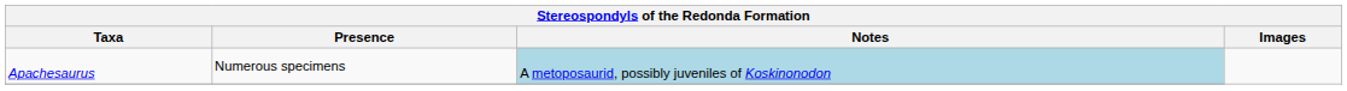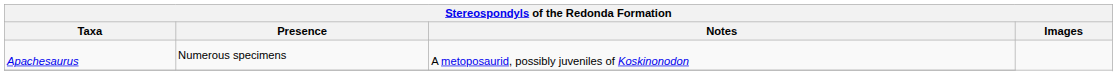Apachesaurus | Notes: lightblue background -> no background
